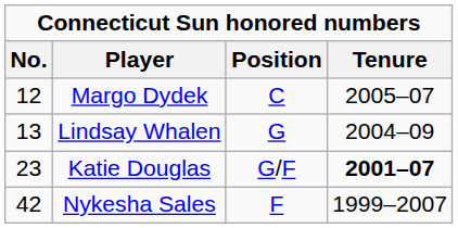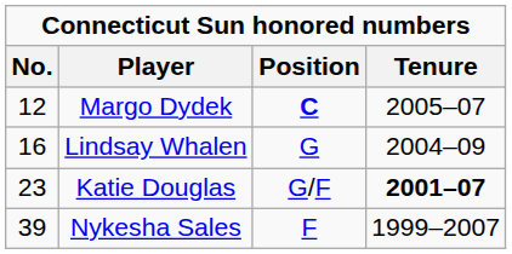Margo Dydek | Position: normal -> bold
Lindsay Whalen | No.: 13 -> 16
Nykesha Sales | No.: 42 -> 39
